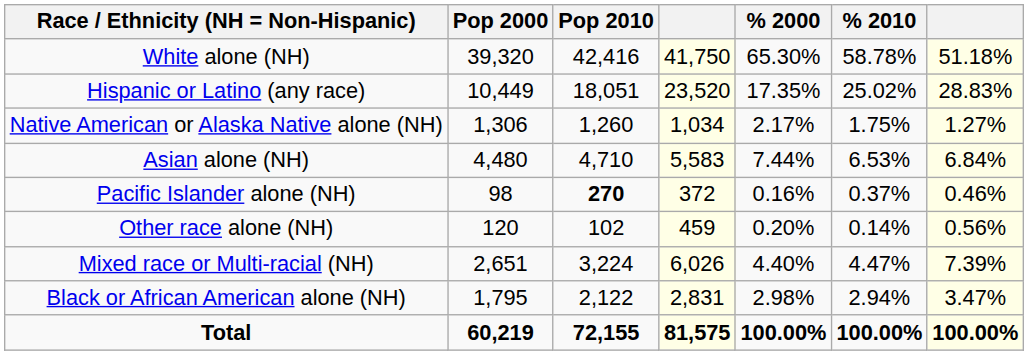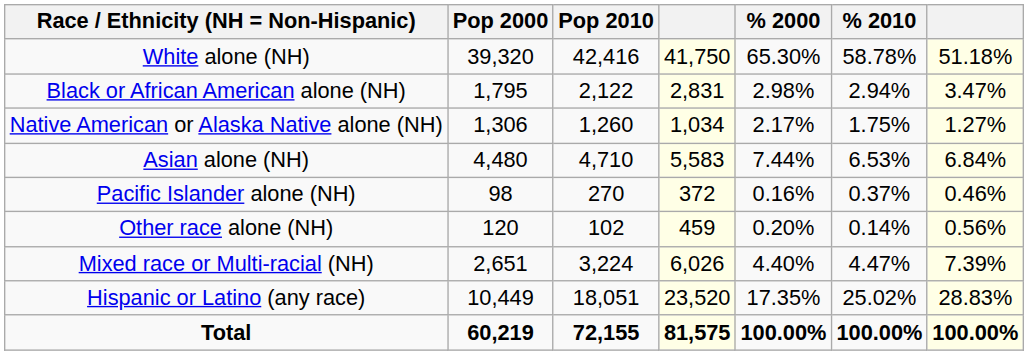rows swapped: Black or African American alone (NH) <-> Hispanic or Latino (any race)
Pacific Islander alone (NH) | Pop 2010: bold -> normal
